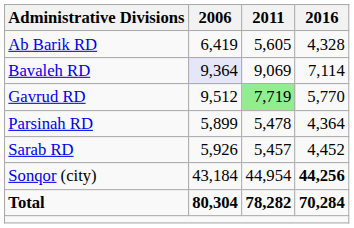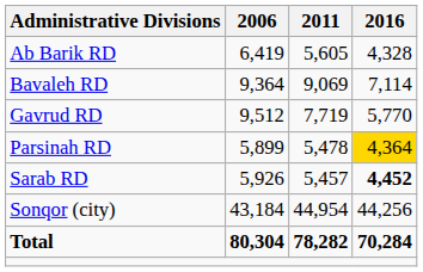Bavaleh RD | 2006: lavender background -> no background
Gavrud RD | 2011: lightgreen background -> no background
Parsinah RD | 2016: no background -> gold background
Sarab RD | 2016: normal -> bold
Sonqor (city) | 2016: bold -> normal
